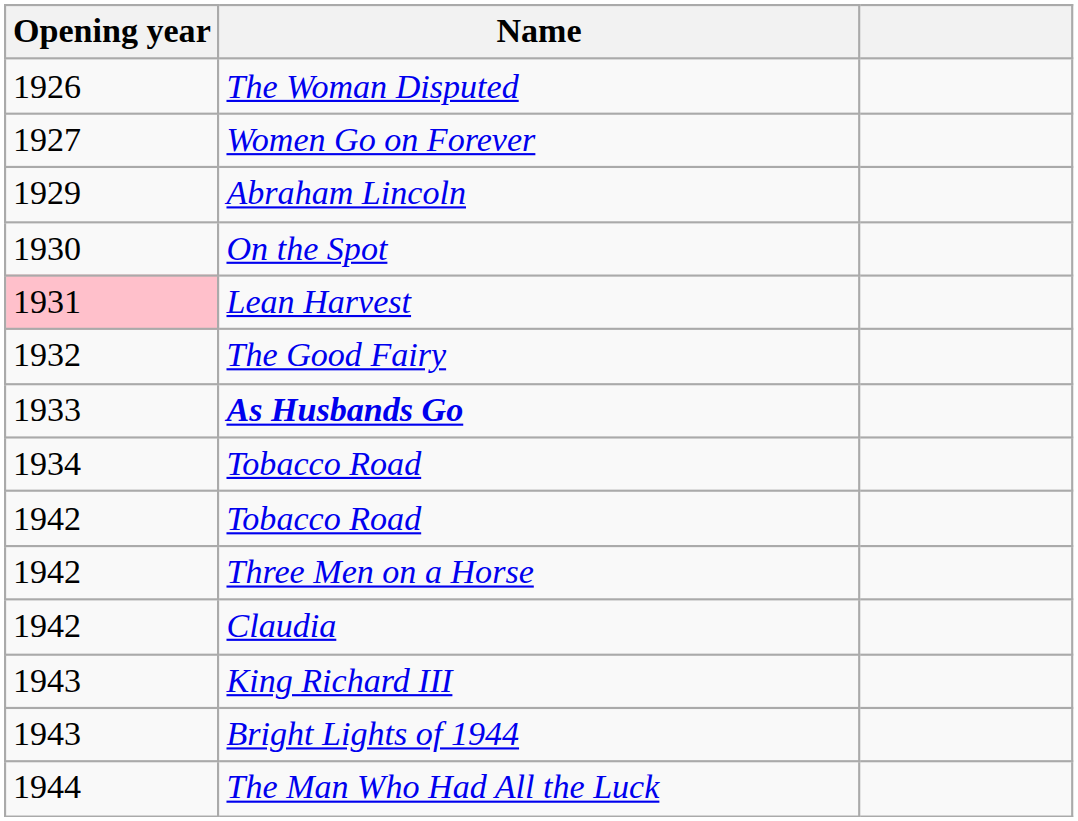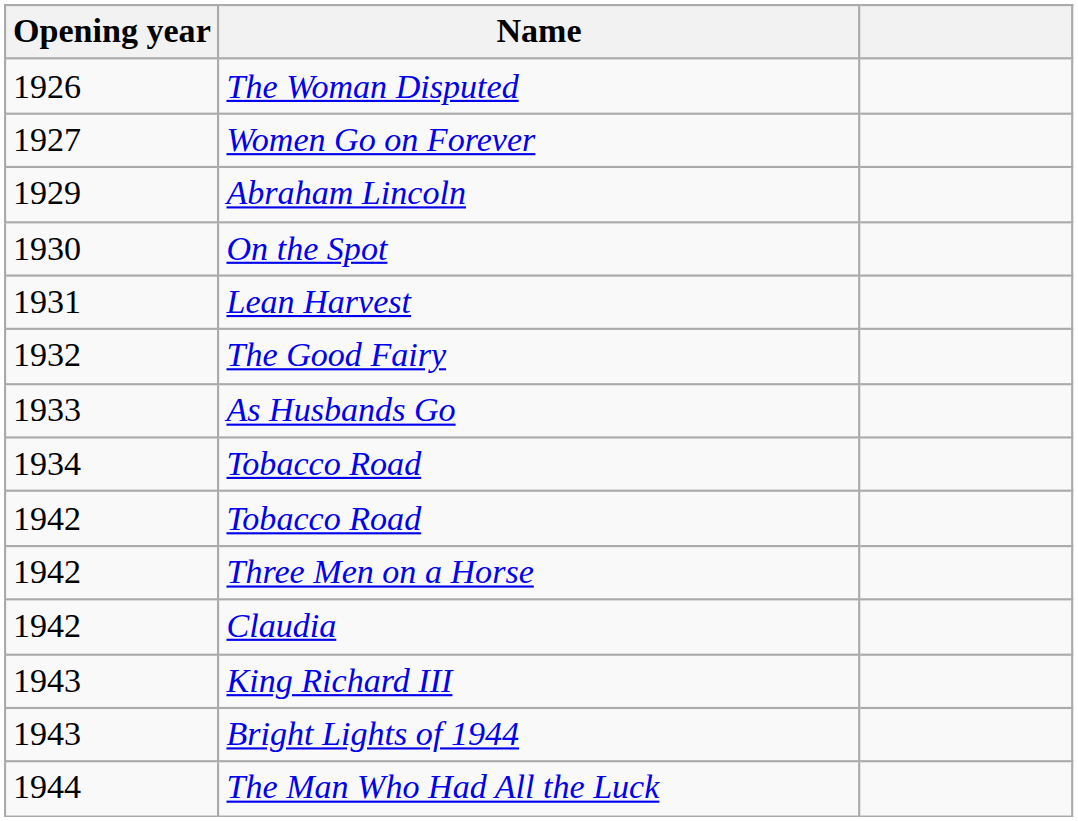Lean Harvest | Opening year: pink background -> no background
As Husbands Go | Name: bold -> normal
